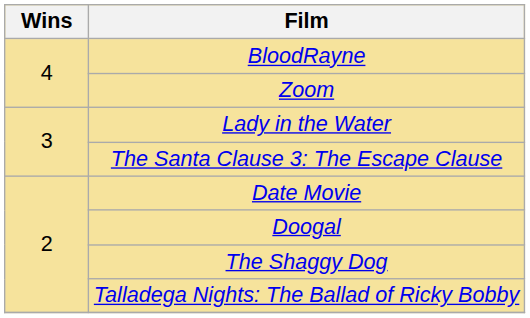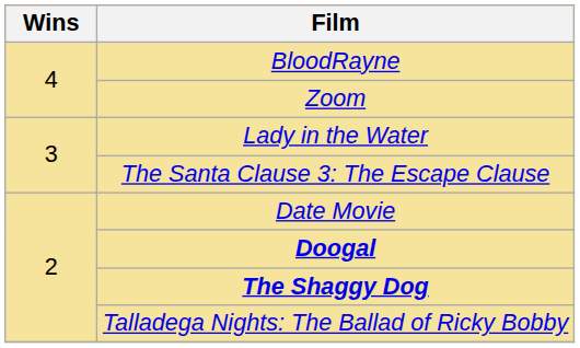Doogal | Film: normal -> bold
The Shaggy Dog | Film: normal -> bold
